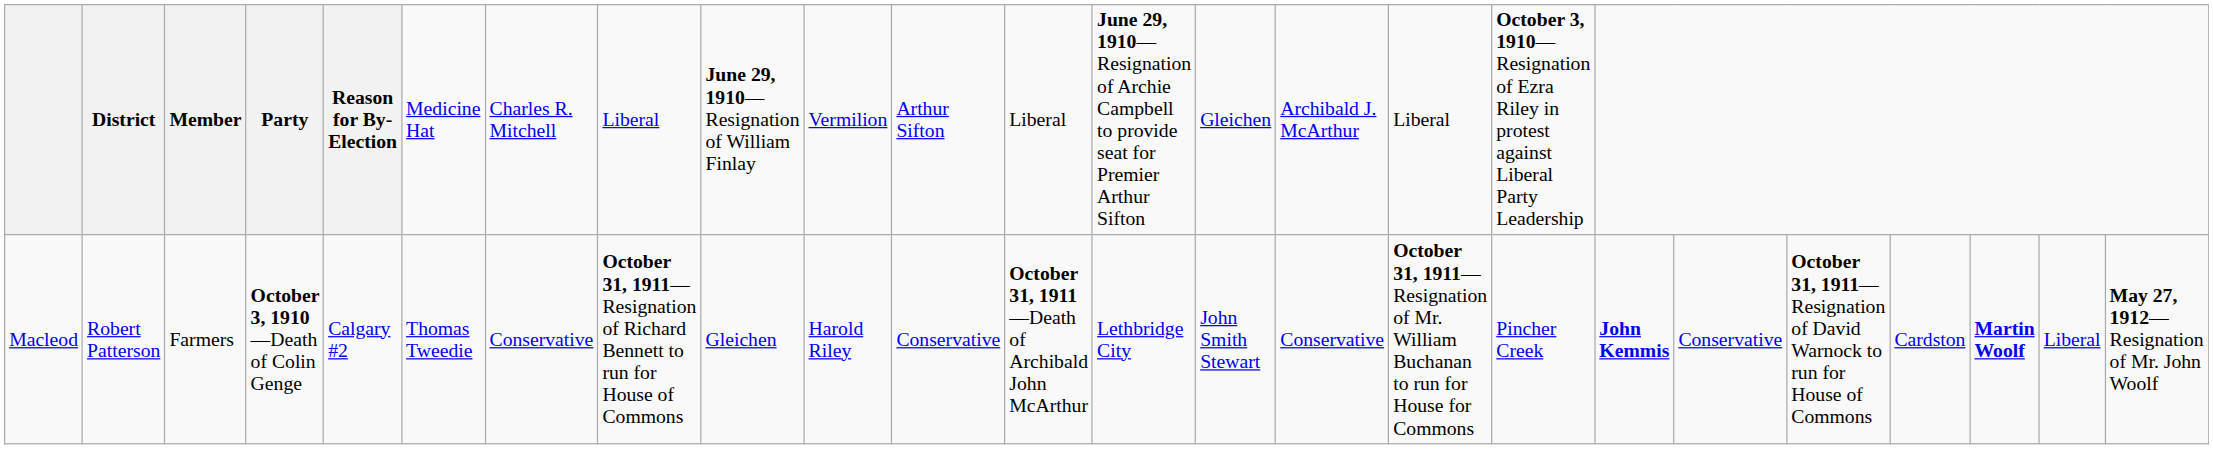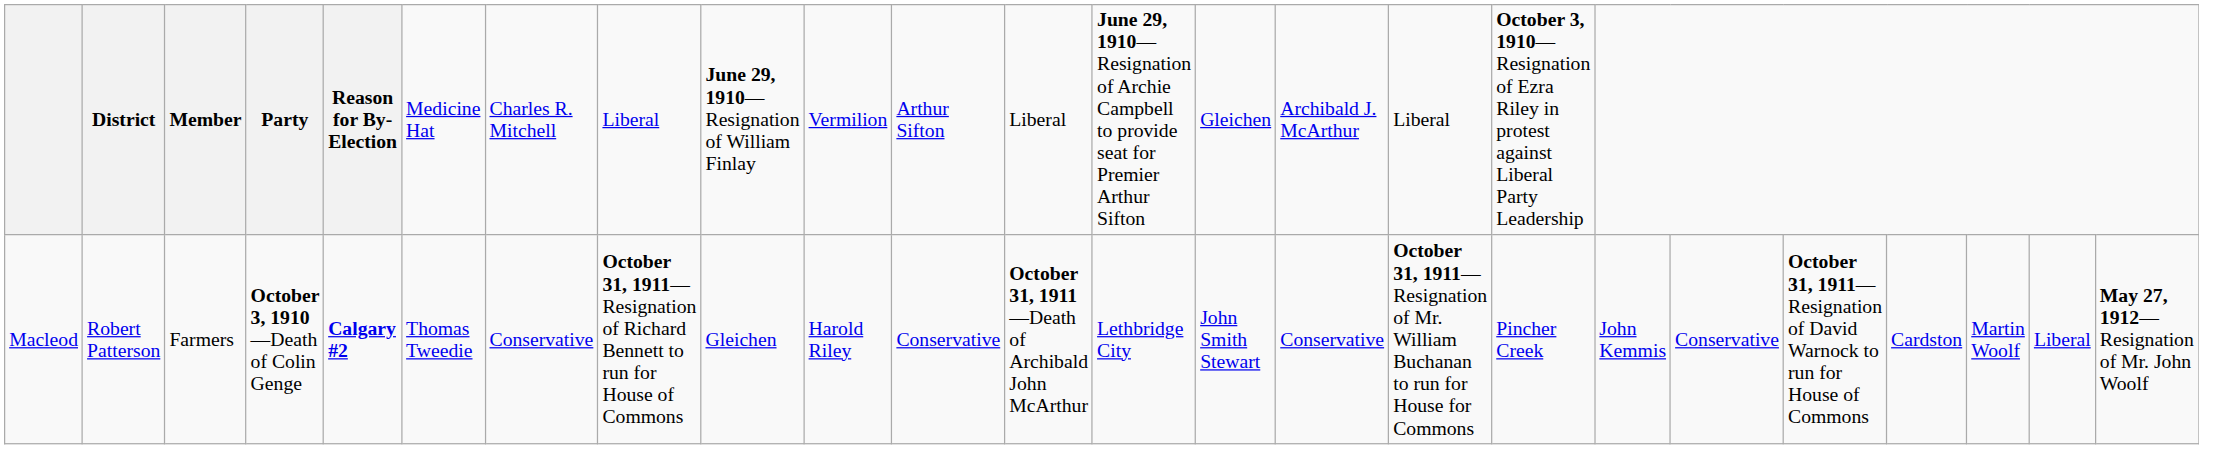Macleod | column 5: normal -> bold
Macleod | column 18: bold -> normal
Macleod | column 22: bold -> normal
